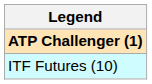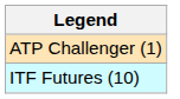row 2 | column 1: bold -> normal
